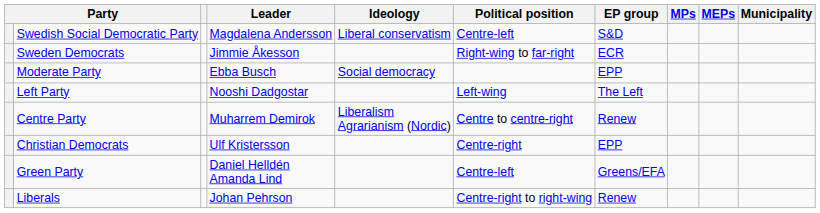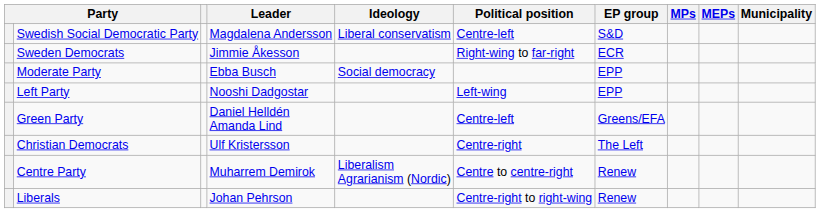Left Party | EP group: The Left -> EPP
rows swapped: Centre Party <-> Green Party
Christian Democrats | EP group: EPP -> The Left
